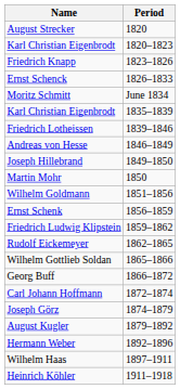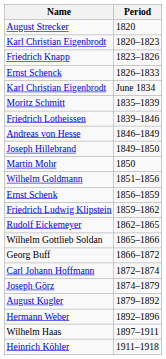row 6 | Name: Moritz Schmitt -> Karl Christian Eigenbrodt
row 7 | Name: Karl Christian Eigenbrodt -> Moritz Schmitt
